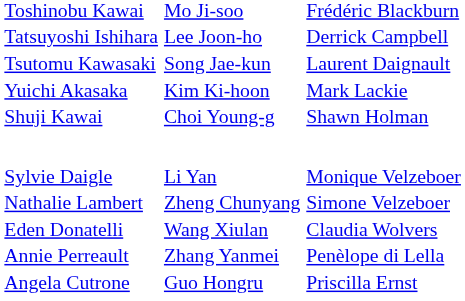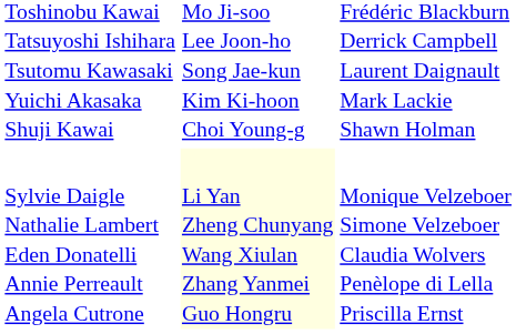row 2 | column 2: no background -> lightyellow background
